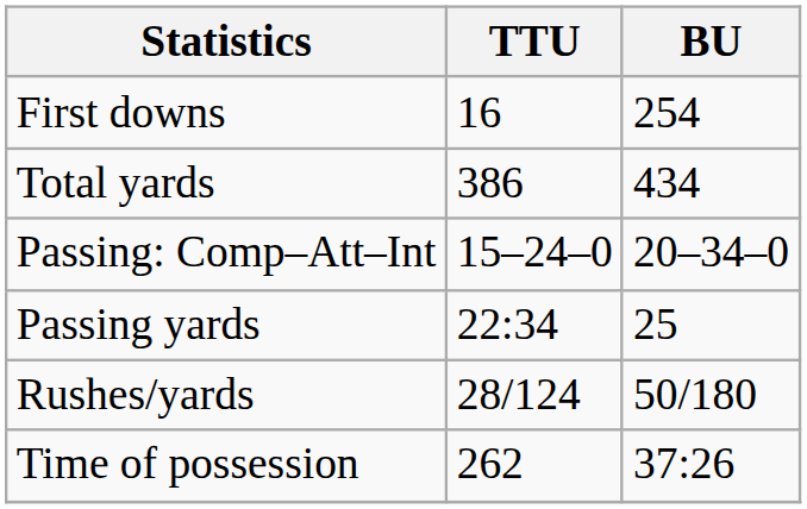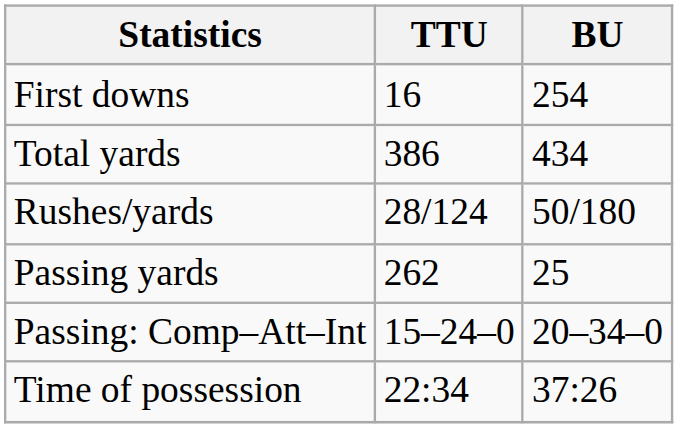rows swapped: Rushes/yards <-> Passing: Comp–Att–Int
Passing yards | TTU: 22:34 -> 262
Time of possession | TTU: 262 -> 22:34
